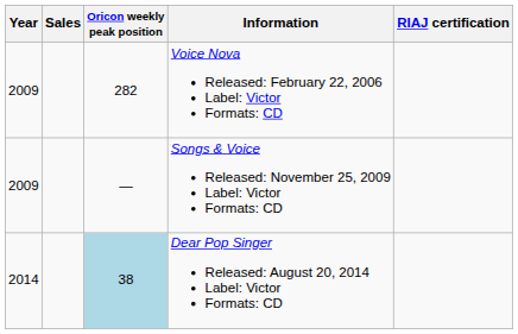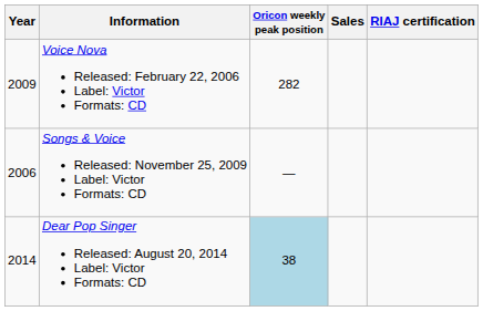columns swapped: Information <-> Sales
row 3 | Year: 2009 -> 2006
